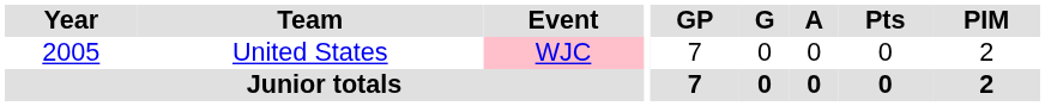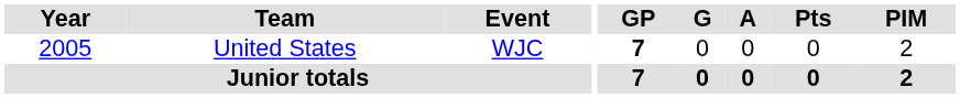United States | Event: pink background -> no background
United States | GP: normal -> bold
